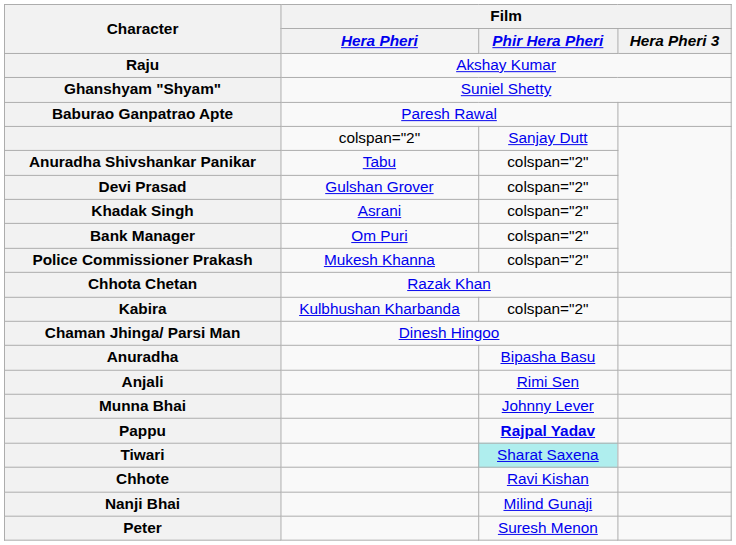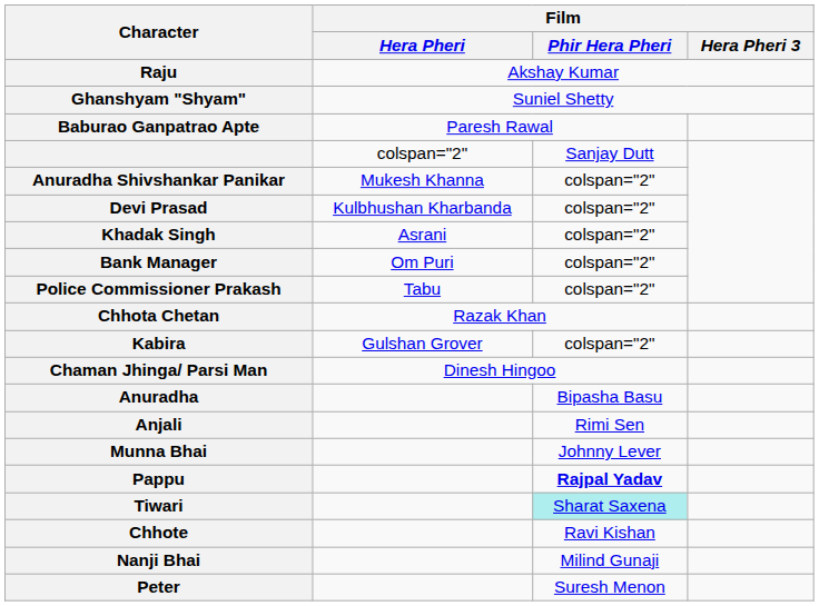Anuradha Shivshankar Panikar | Film / Hera Pheri: Tabu -> Mukesh Khanna
Devi Prasad | Film / Hera Pheri: Gulshan Grover -> Kulbhushan Kharbanda
Police Commissioner Prakash | Film / Hera Pheri: Mukesh Khanna -> Tabu
Kabira | Film / Hera Pheri: Kulbhushan Kharbanda -> Gulshan Grover
